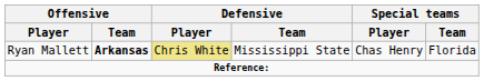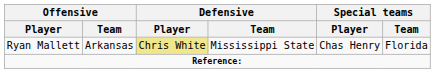Ryan Mallett | Offensive / Team: bold -> normal
